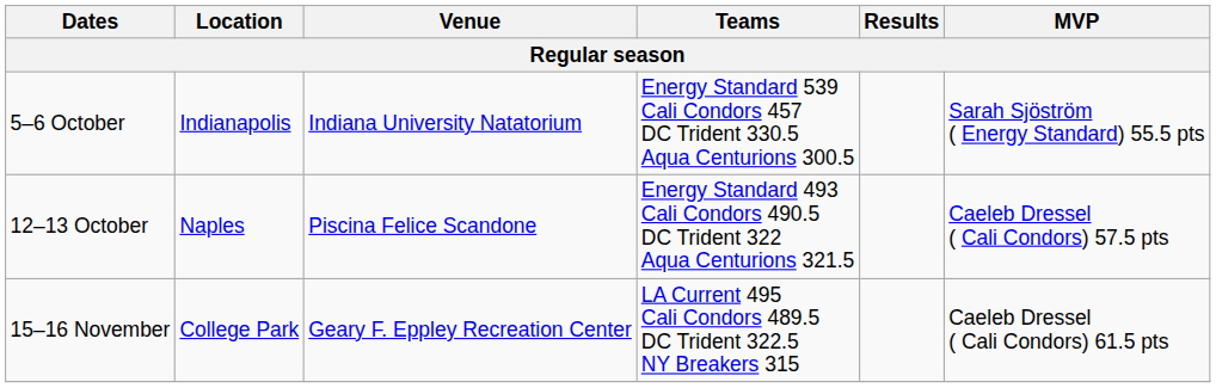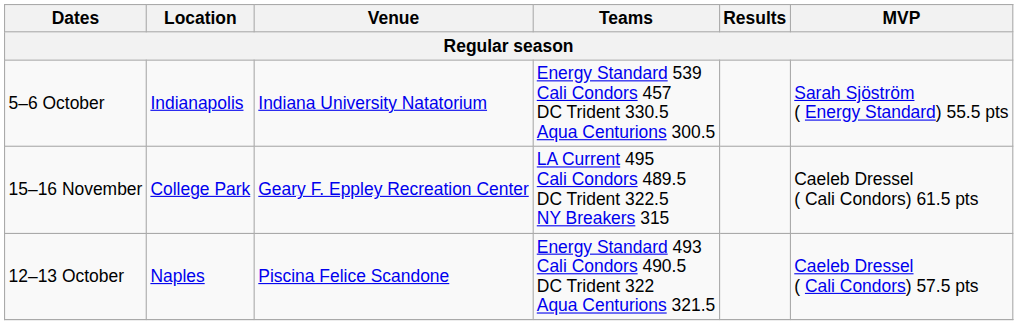rows swapped: 12–13 October <-> 15–16 November
